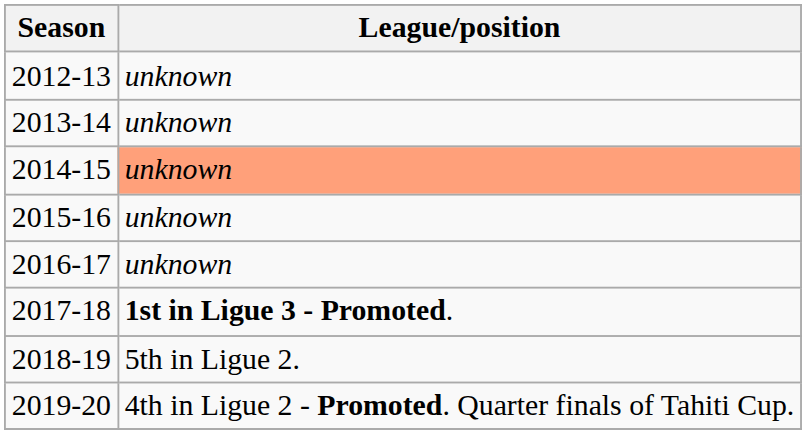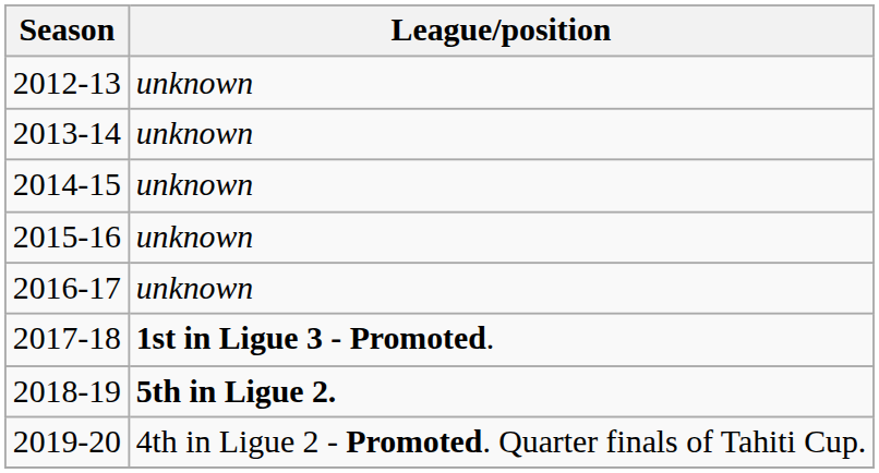2014-15 | League/position: lightsalmon background -> no background
2018-19 | League/position: normal -> bold
